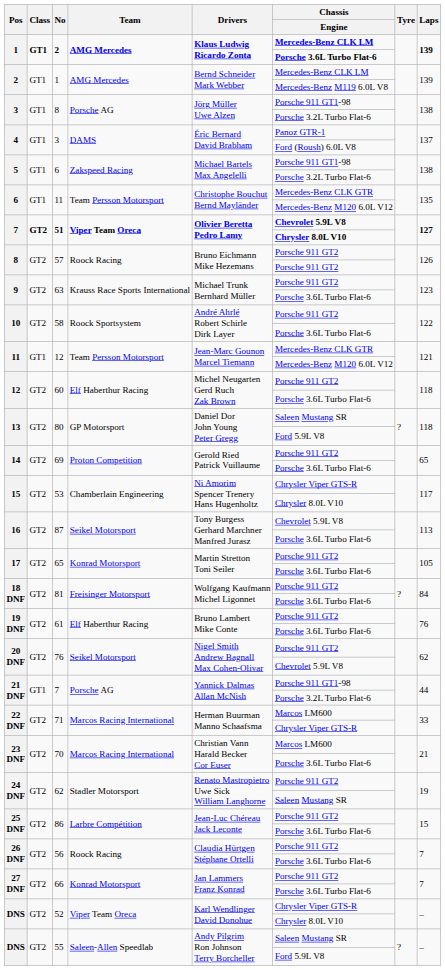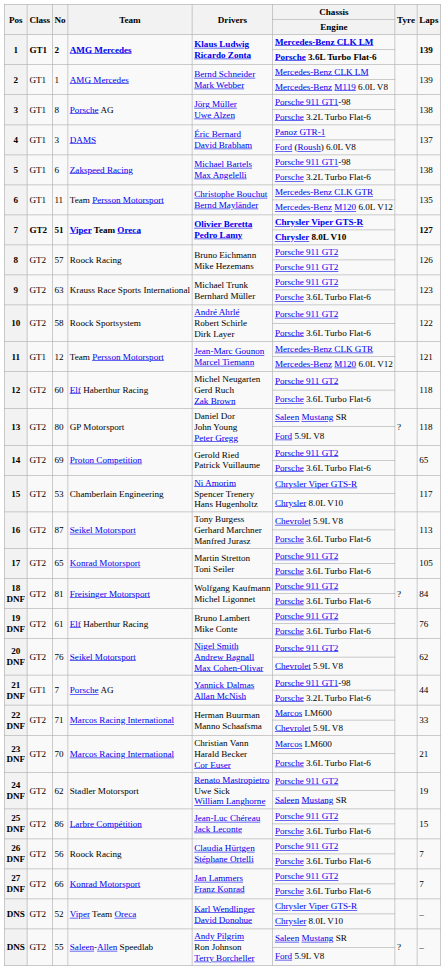row 15 | Chassis / Engine: Chevrolet 5.9L V8 -> Chrysler Viper GTS-R
row 46 | Chassis / Engine: Chrysler Viper GTS-R -> Chevrolet 5.9L V8
